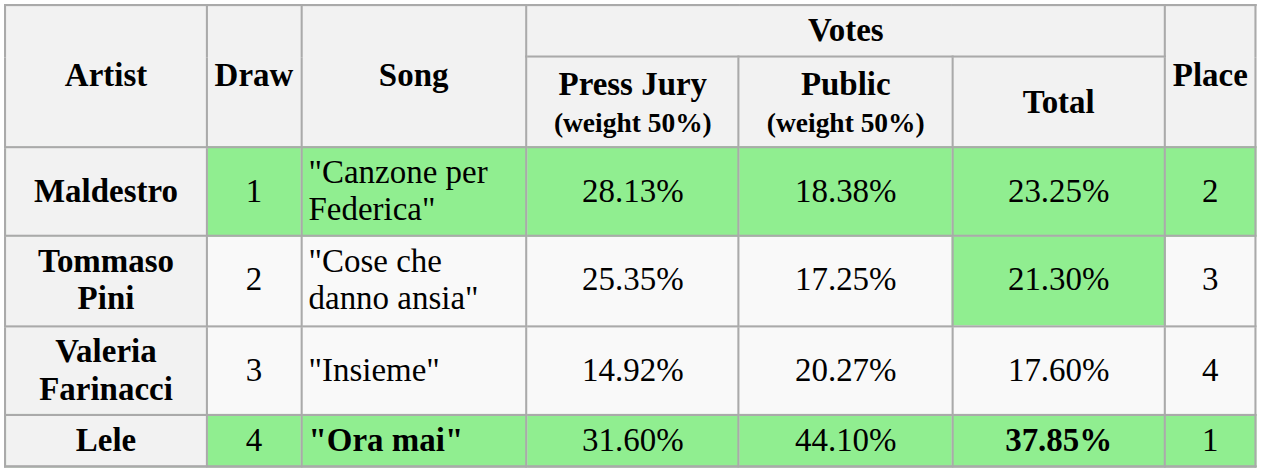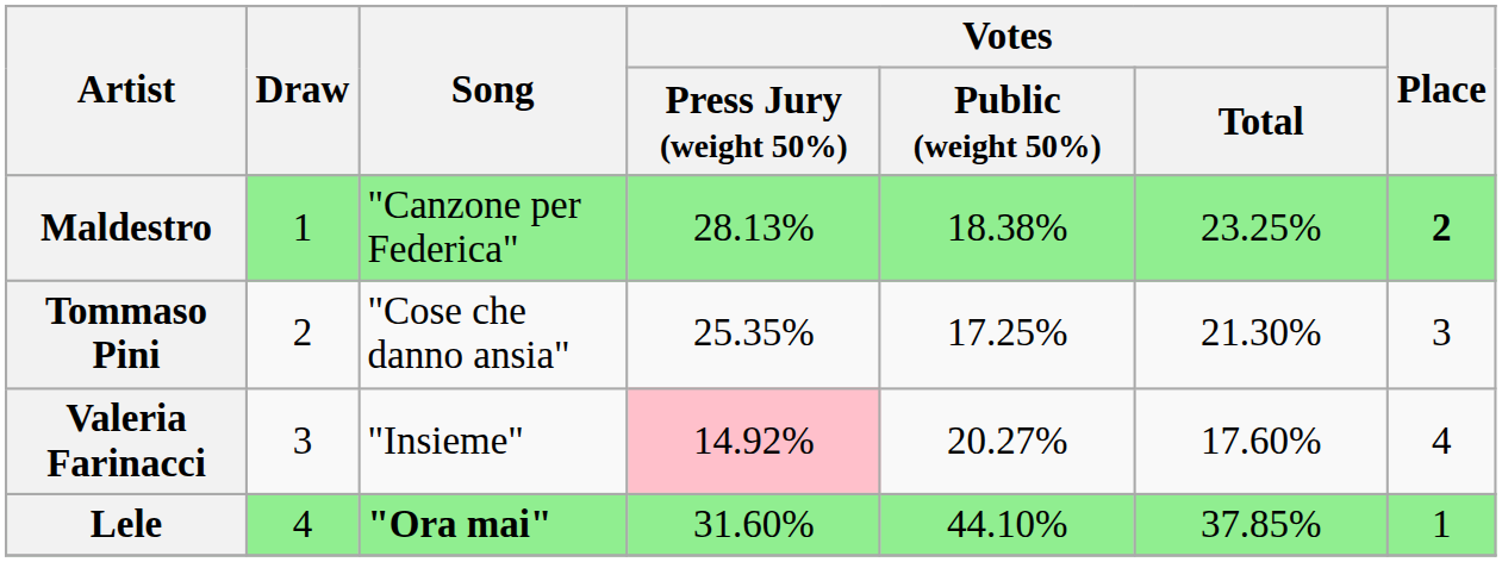Maldestro | Place: normal -> bold
Tommaso Pini | Votes / Total: lightgreen background -> no background
Valeria Farinacci | Votes / Press Jury (weight 50%): no background -> pink background
Lele | Votes / Total: bold -> normal
